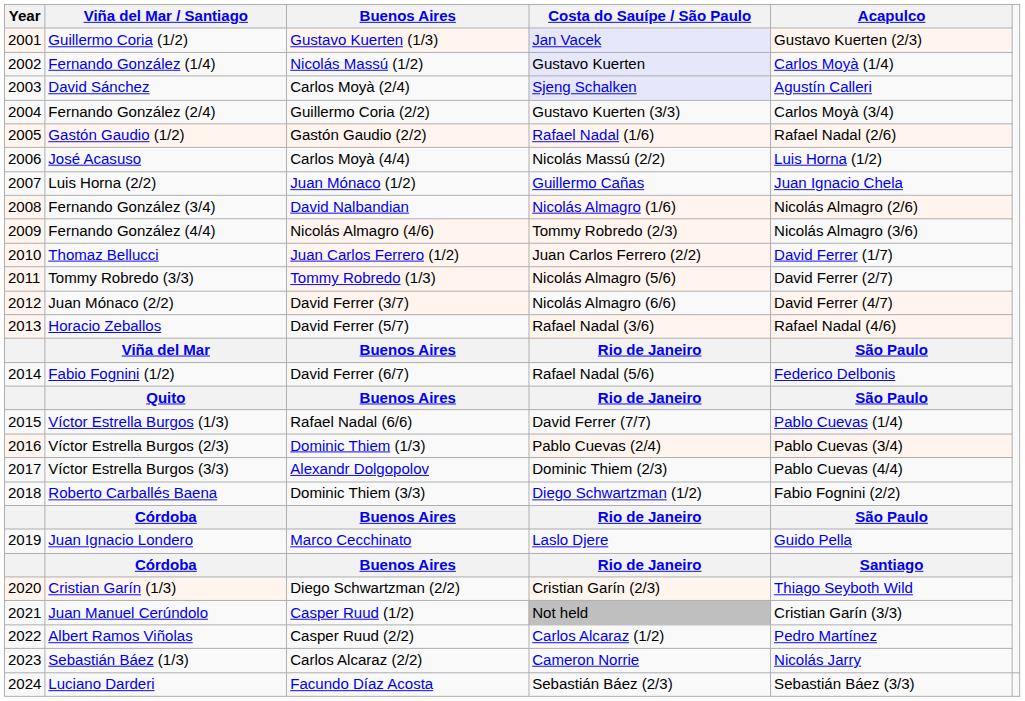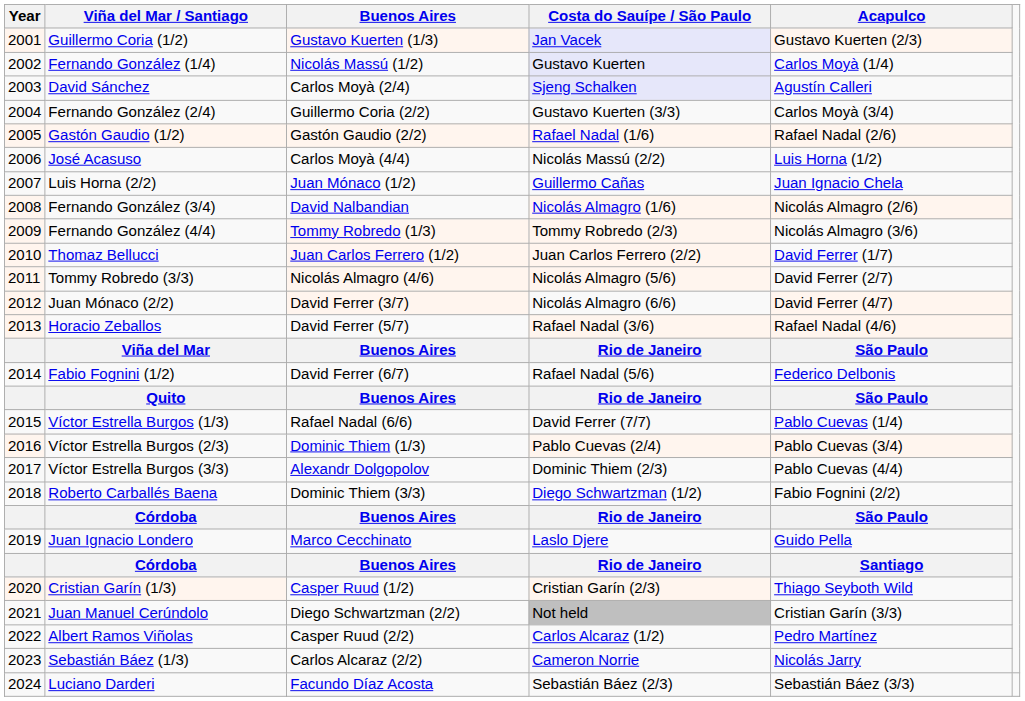Fernando González (4/4) | Buenos Aires: Nicolás Almagro (4/6) -> Tommy Robredo (1/3)
Tommy Robredo (3/3) | Buenos Aires: Tommy Robredo (1/3) -> Nicolás Almagro (4/6)
Cristian Garín (1/3) | Buenos Aires: Diego Schwartzman (2/2) -> Casper Ruud (1/2)
Juan Manuel Cerúndolo | Buenos Aires: Casper Ruud (1/2) -> Diego Schwartzman (2/2)
